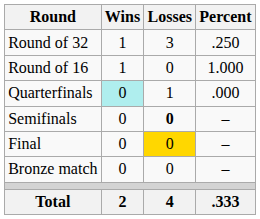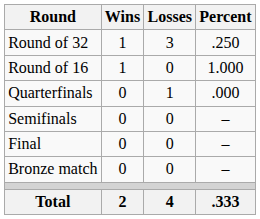Quarterfinals | Wins: paleturquoise background -> no background
Semifinals | Losses: bold -> normal
Final | Losses: gold background -> no background
